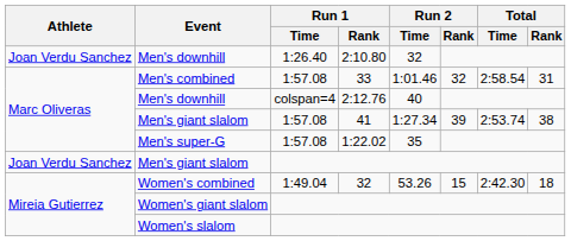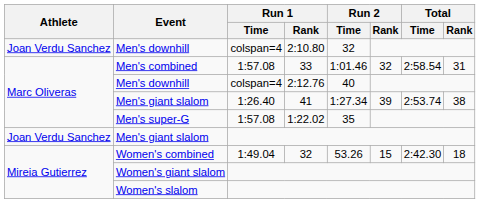Men's downhill / 2:10.80 | Run 1 / Time: 1:26.40 -> colspan=4
Men's giant slalom / 41 | Run 1 / Time: 1:57.08 -> 1:26.40
